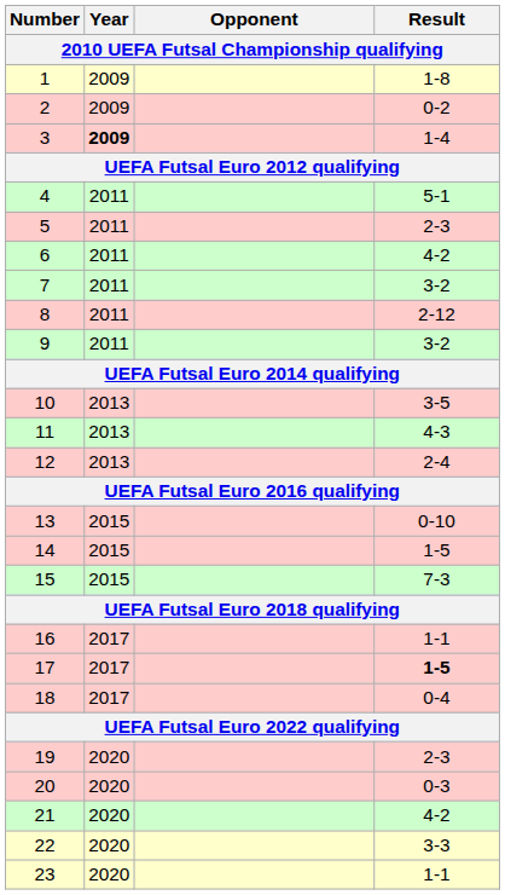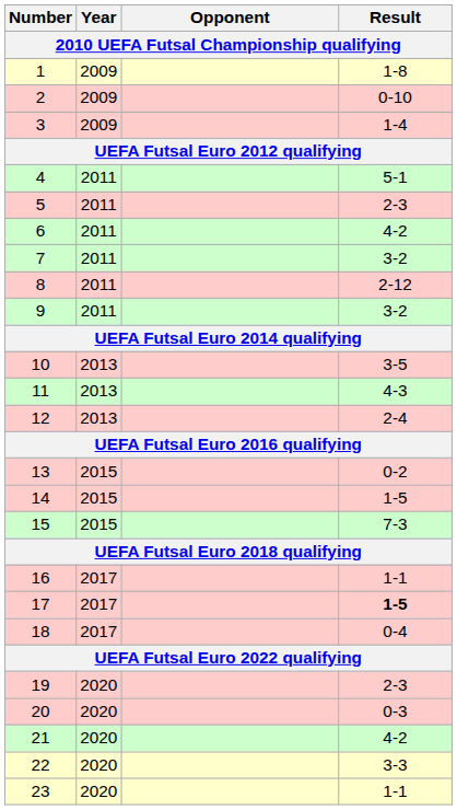2 | Result: 0-2 -> 0-10
3 | Year: bold -> normal
13 | Result: 0-10 -> 0-2
